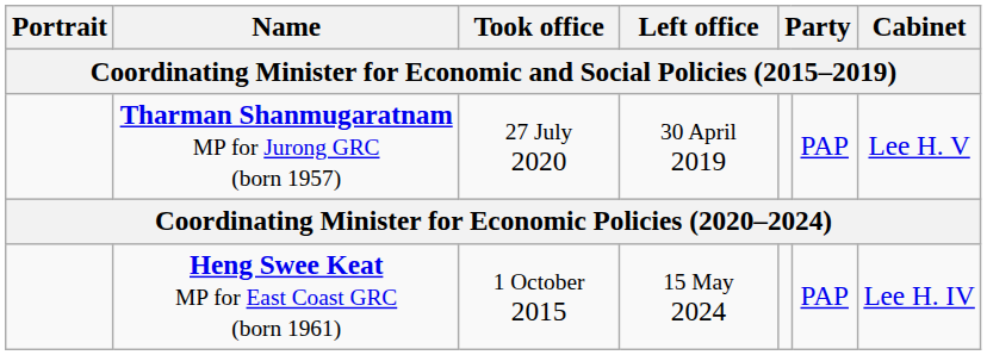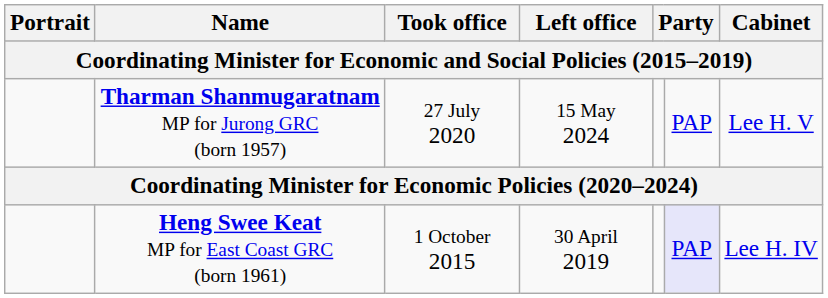Tharman Shanmugaratnam MP for Jurong GRC (born 1957) | Left office: 30 April 2019 -> 15 May 2024
Heng Swee Keat MP for East Coast GRC (born 1961) | Left office: 15 May 2024 -> 30 April 2019
Heng Swee Keat MP for East Coast GRC (born 1961) | column 6: no background -> lavender background
